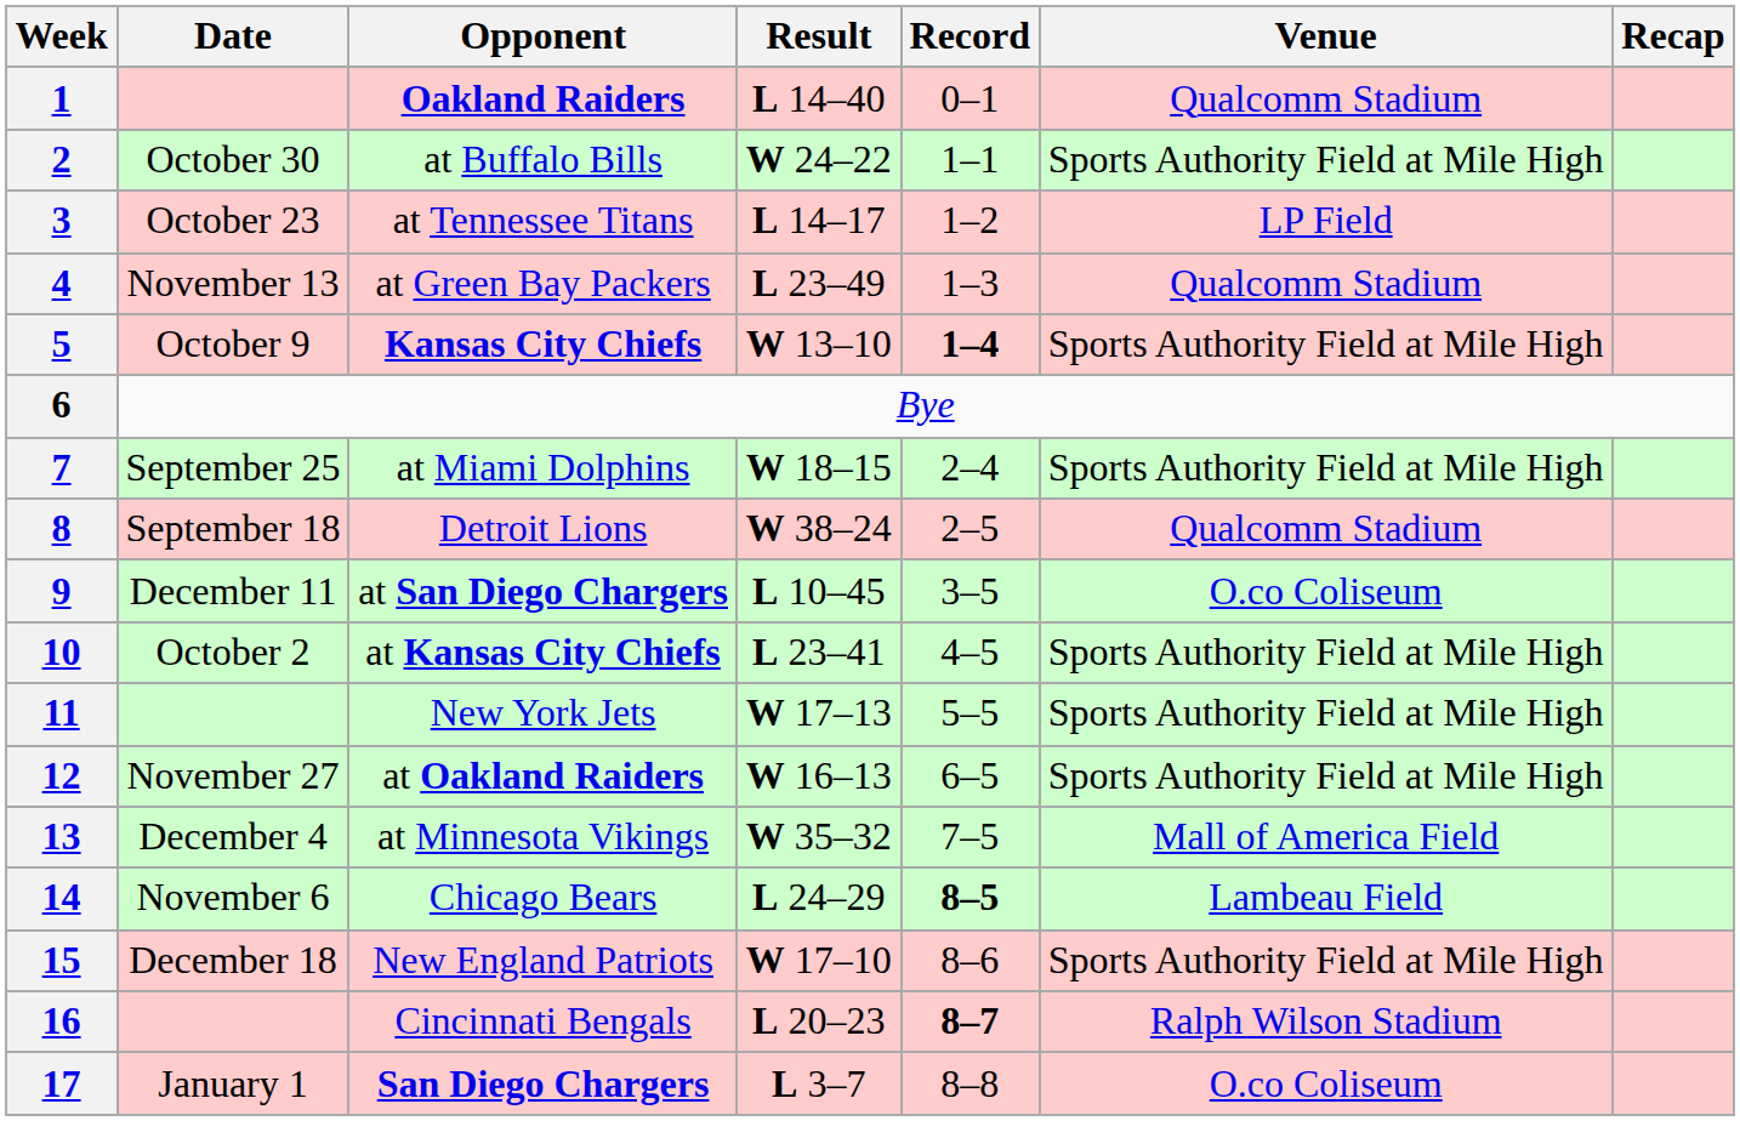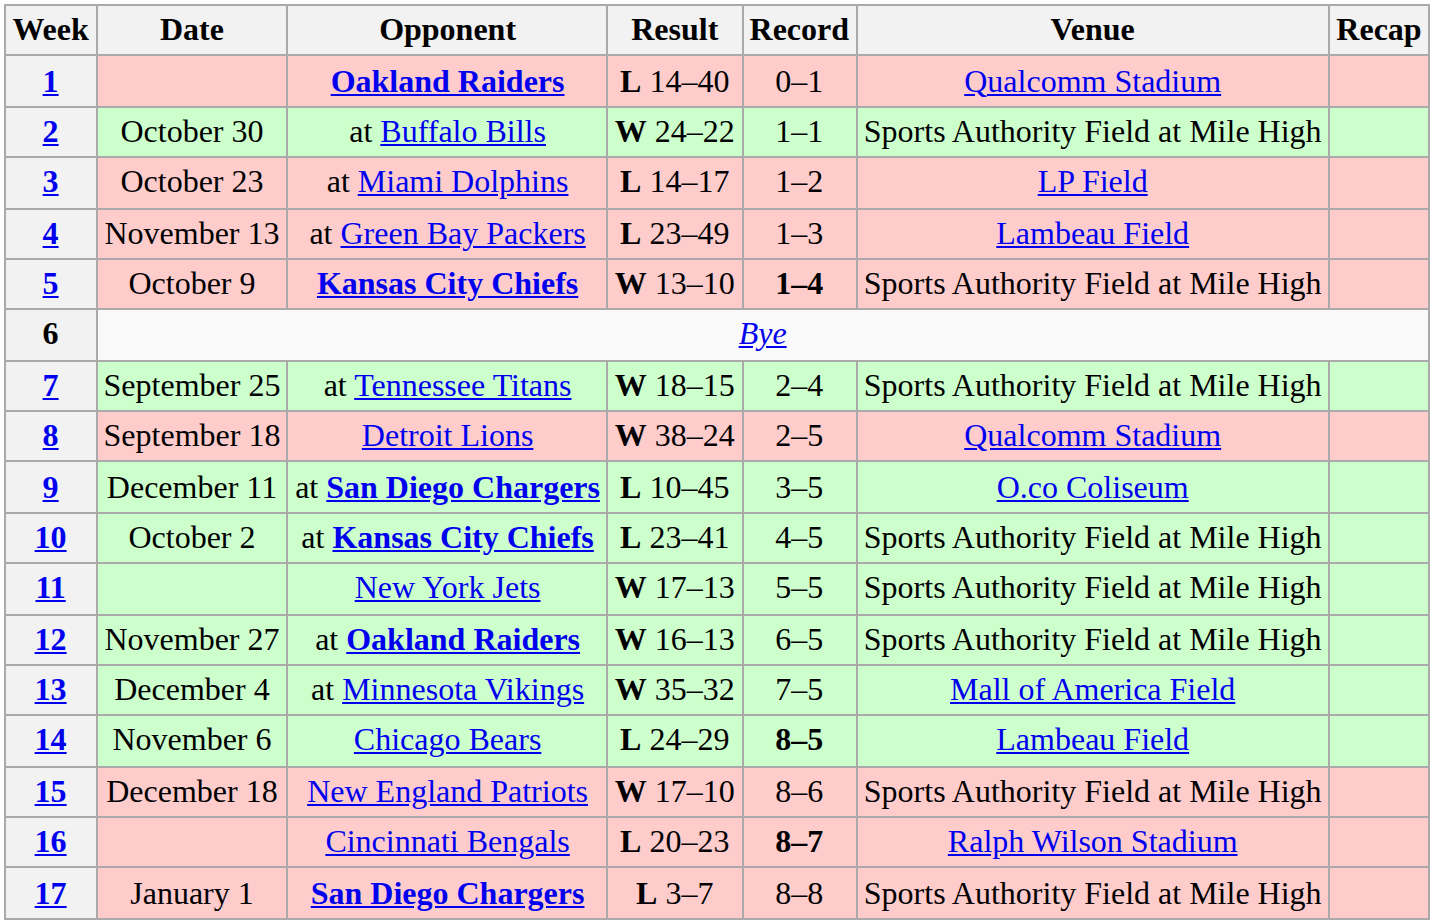3 | Opponent: at Tennessee Titans -> at Miami Dolphins
4 | Venue: Qualcomm Stadium -> Lambeau Field
7 | Opponent: at Miami Dolphins -> at Tennessee Titans
17 | Venue: O.co Coliseum -> Sports Authority Field at Mile High
